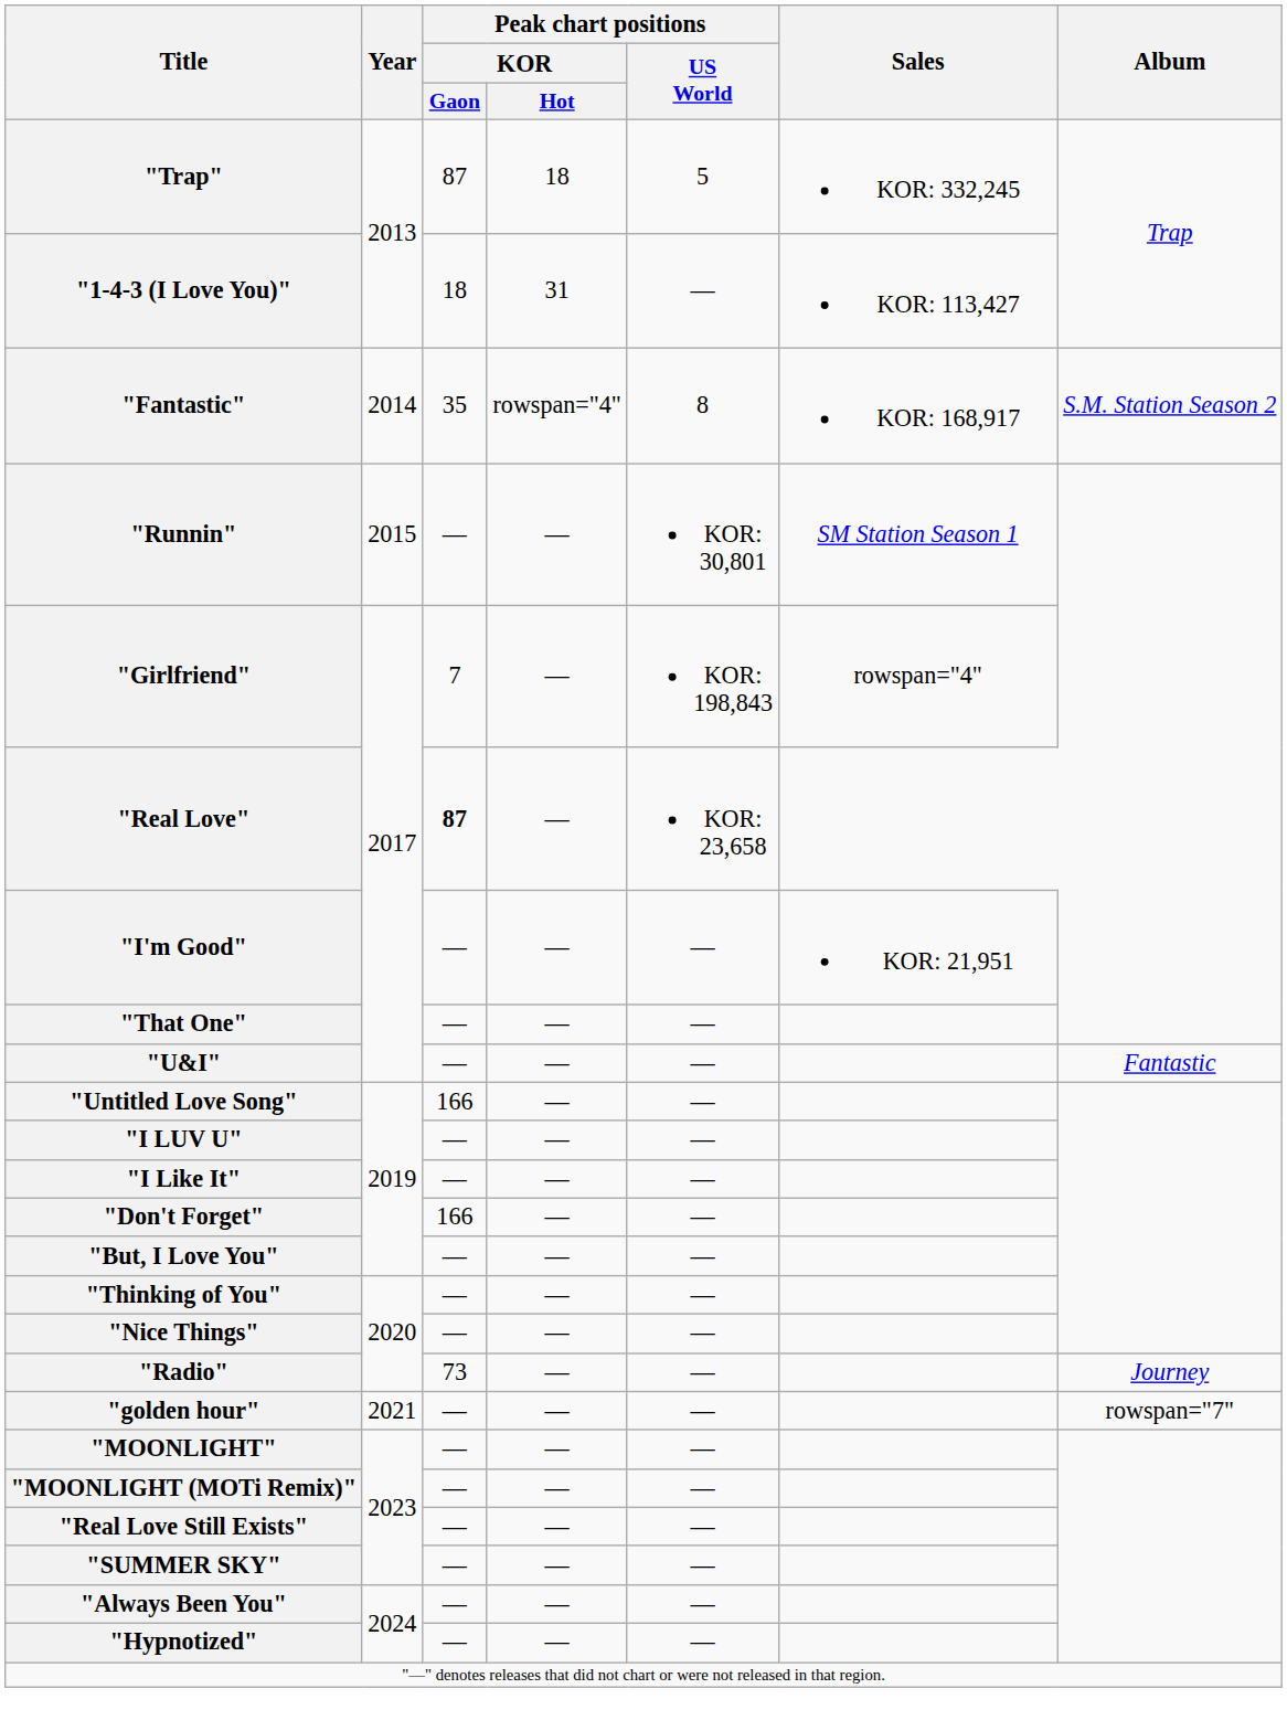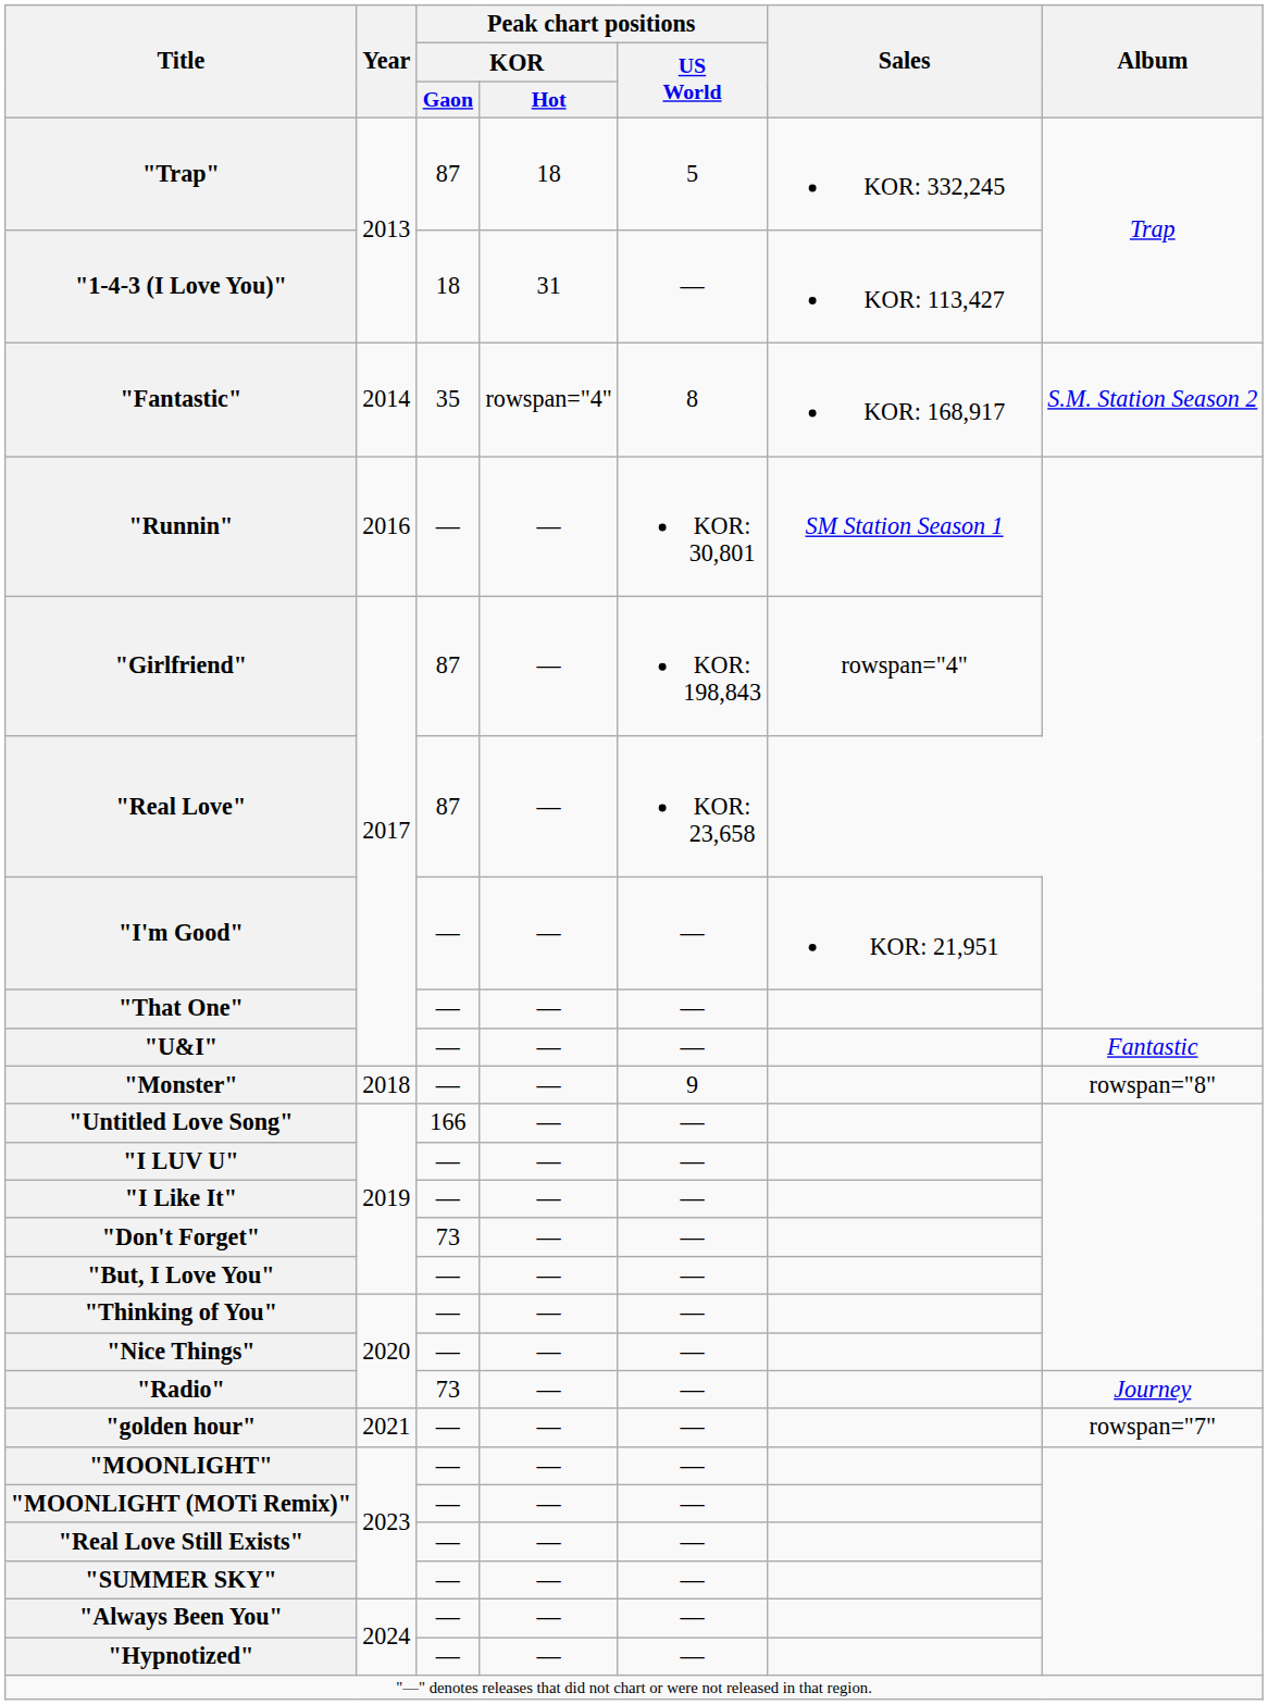"Runnin" | Year: 2015 -> 2016
"Girlfriend" | Peak chart positions / KOR / Gaon: 7 -> 87
"Real Love" | Peak chart positions / KOR / Gaon: bold -> normal
+ row: "Monster" | 2018 | — | — | 9 | rowspan="8"
"Don't Forget" | Peak chart positions / KOR / Gaon: 166 -> 73
